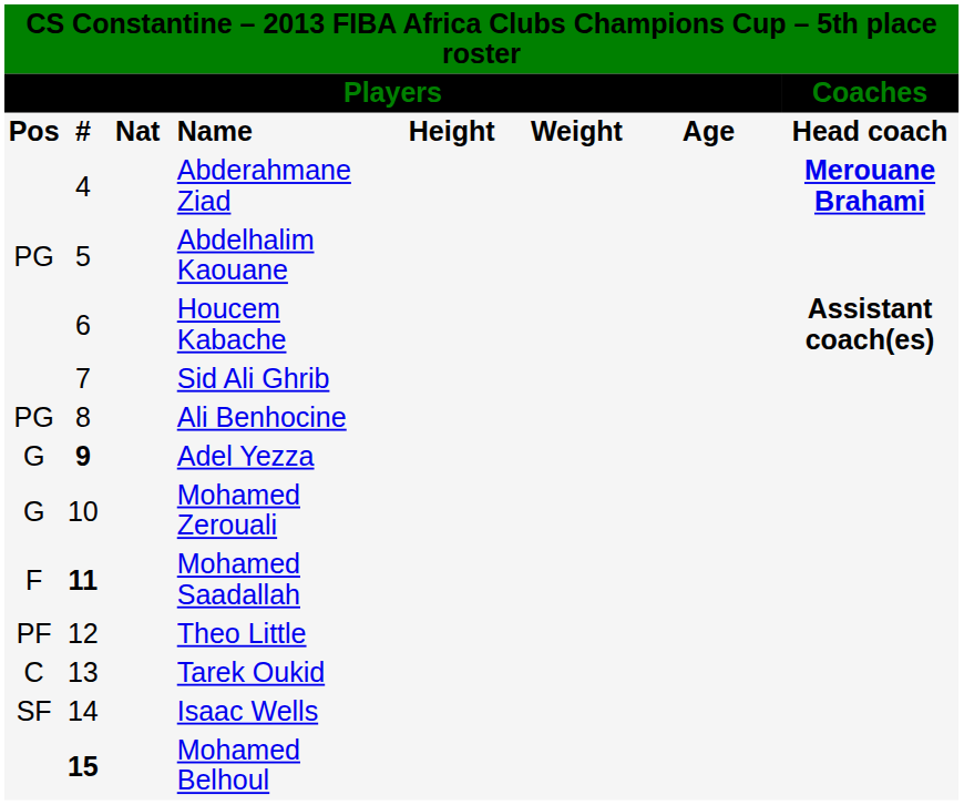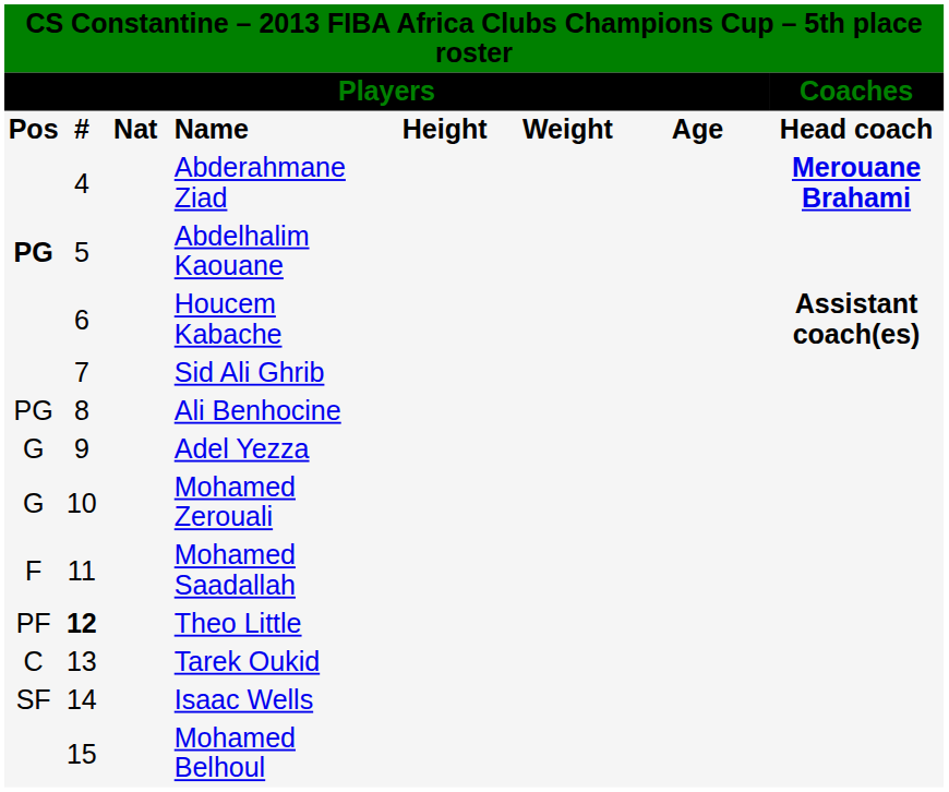Abdelhalim Kaouane | column 1: normal -> bold
Adel Yezza | column 2: bold -> normal
Mohamed Saadallah | column 2: bold -> normal
Theo Little | column 2: normal -> bold
Mohamed Belhoul | column 2: bold -> normal
